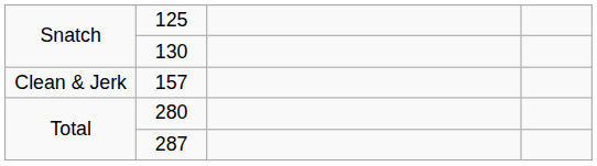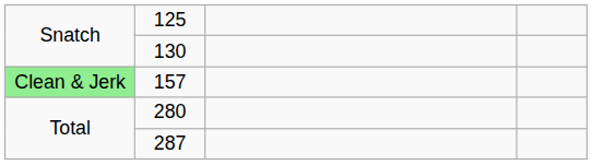157 | column 1: no background -> lightgreen background
